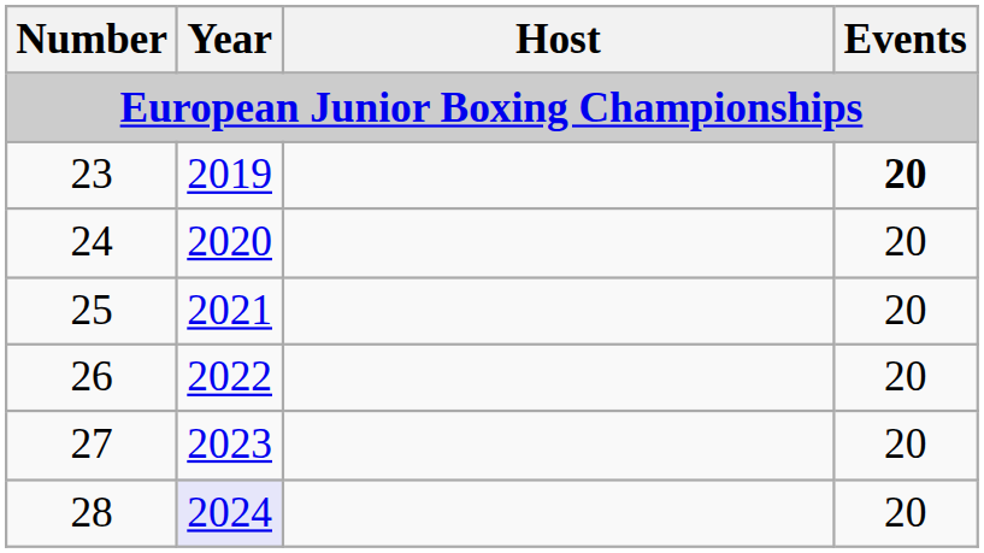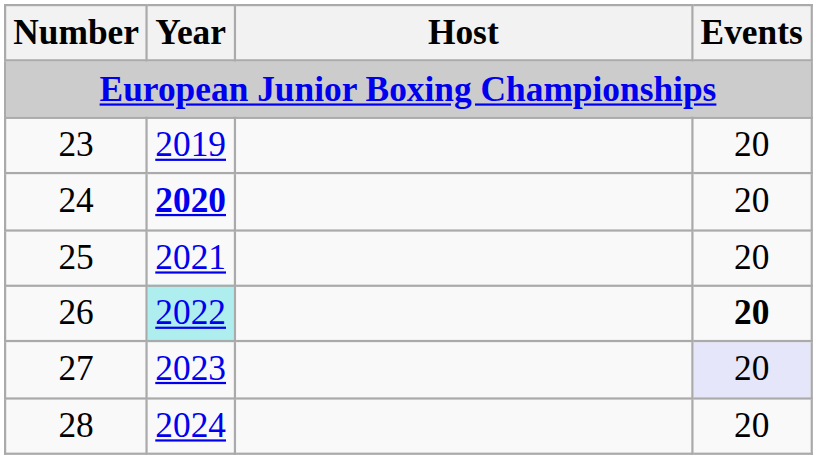23 | Events: bold -> normal
24 | Year: normal -> bold
26 | Year: no background -> paleturquoise background
26 | Events: normal -> bold
27 | Events: no background -> lavender background
28 | Year: lavender background -> no background
